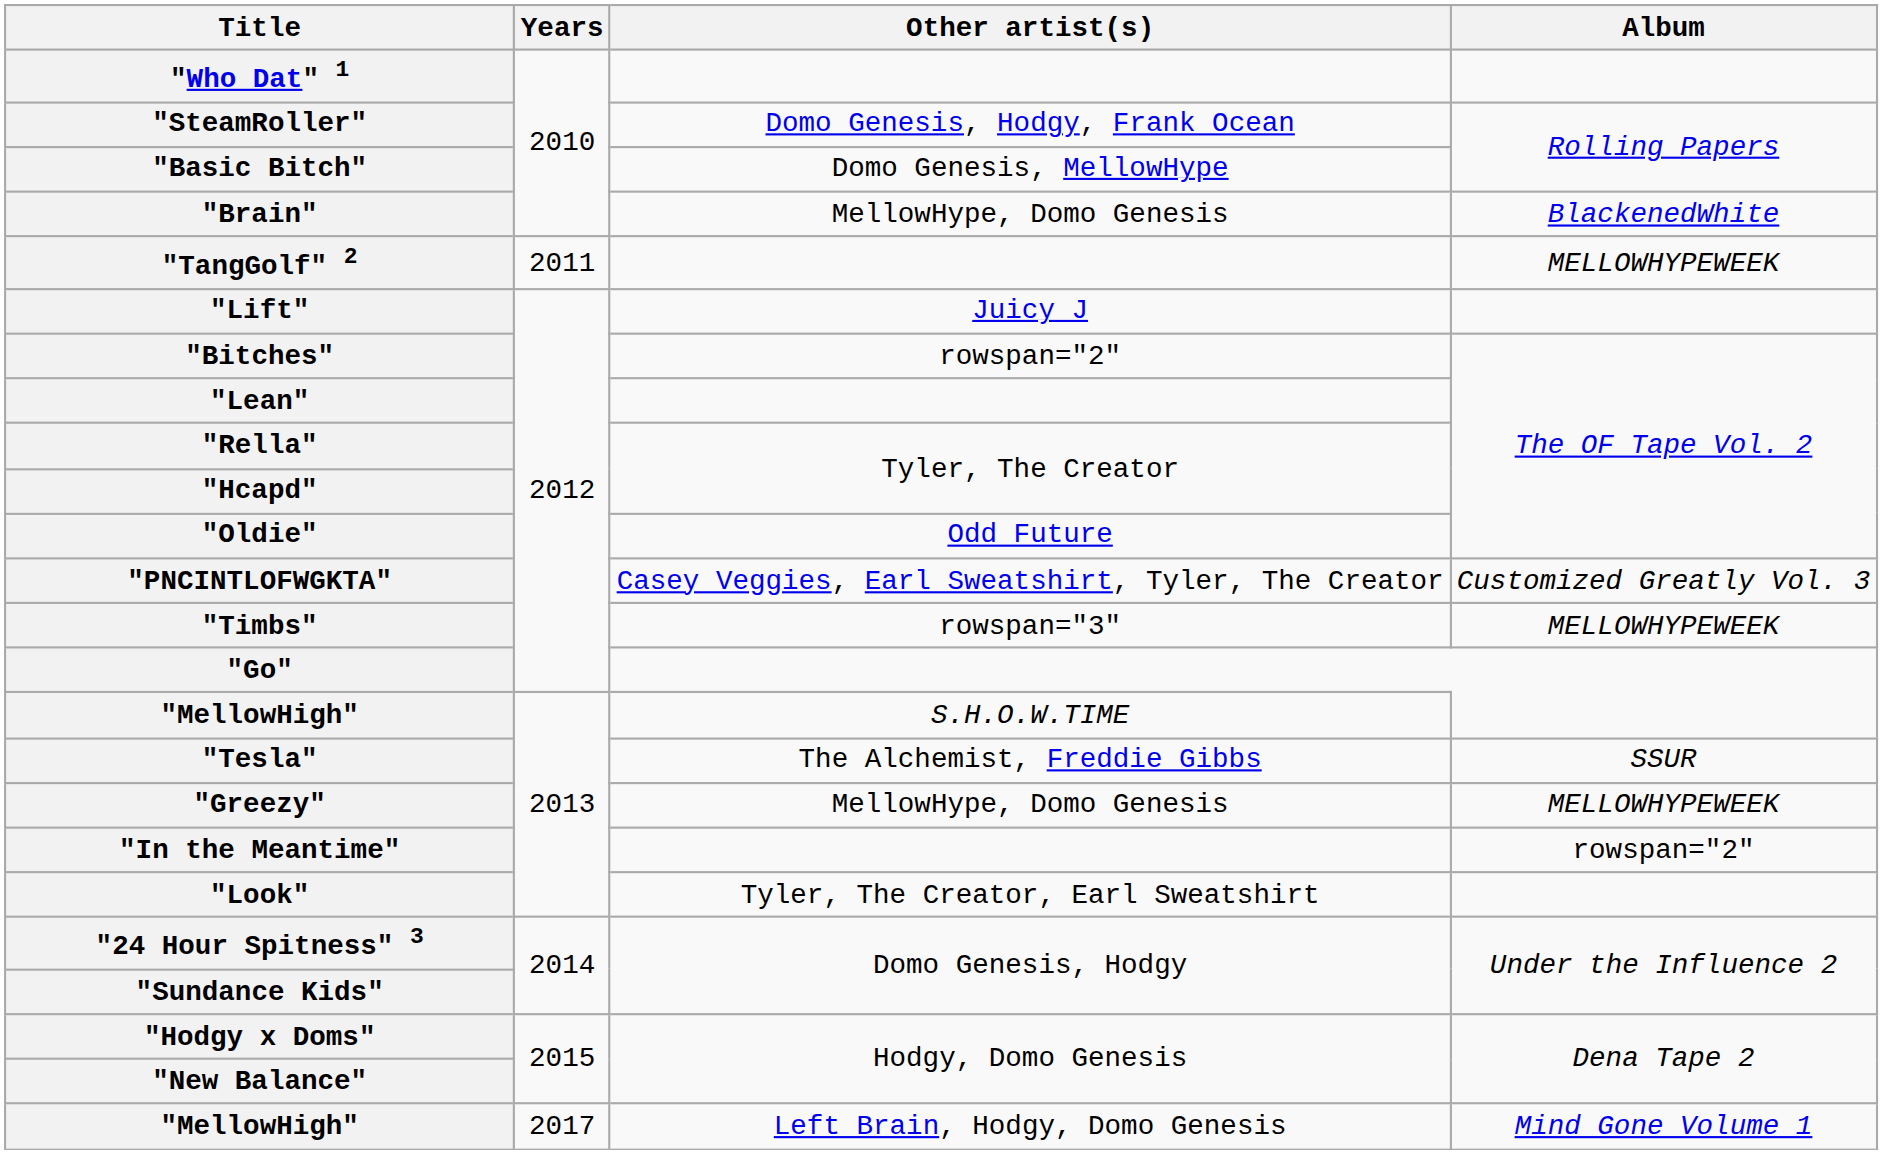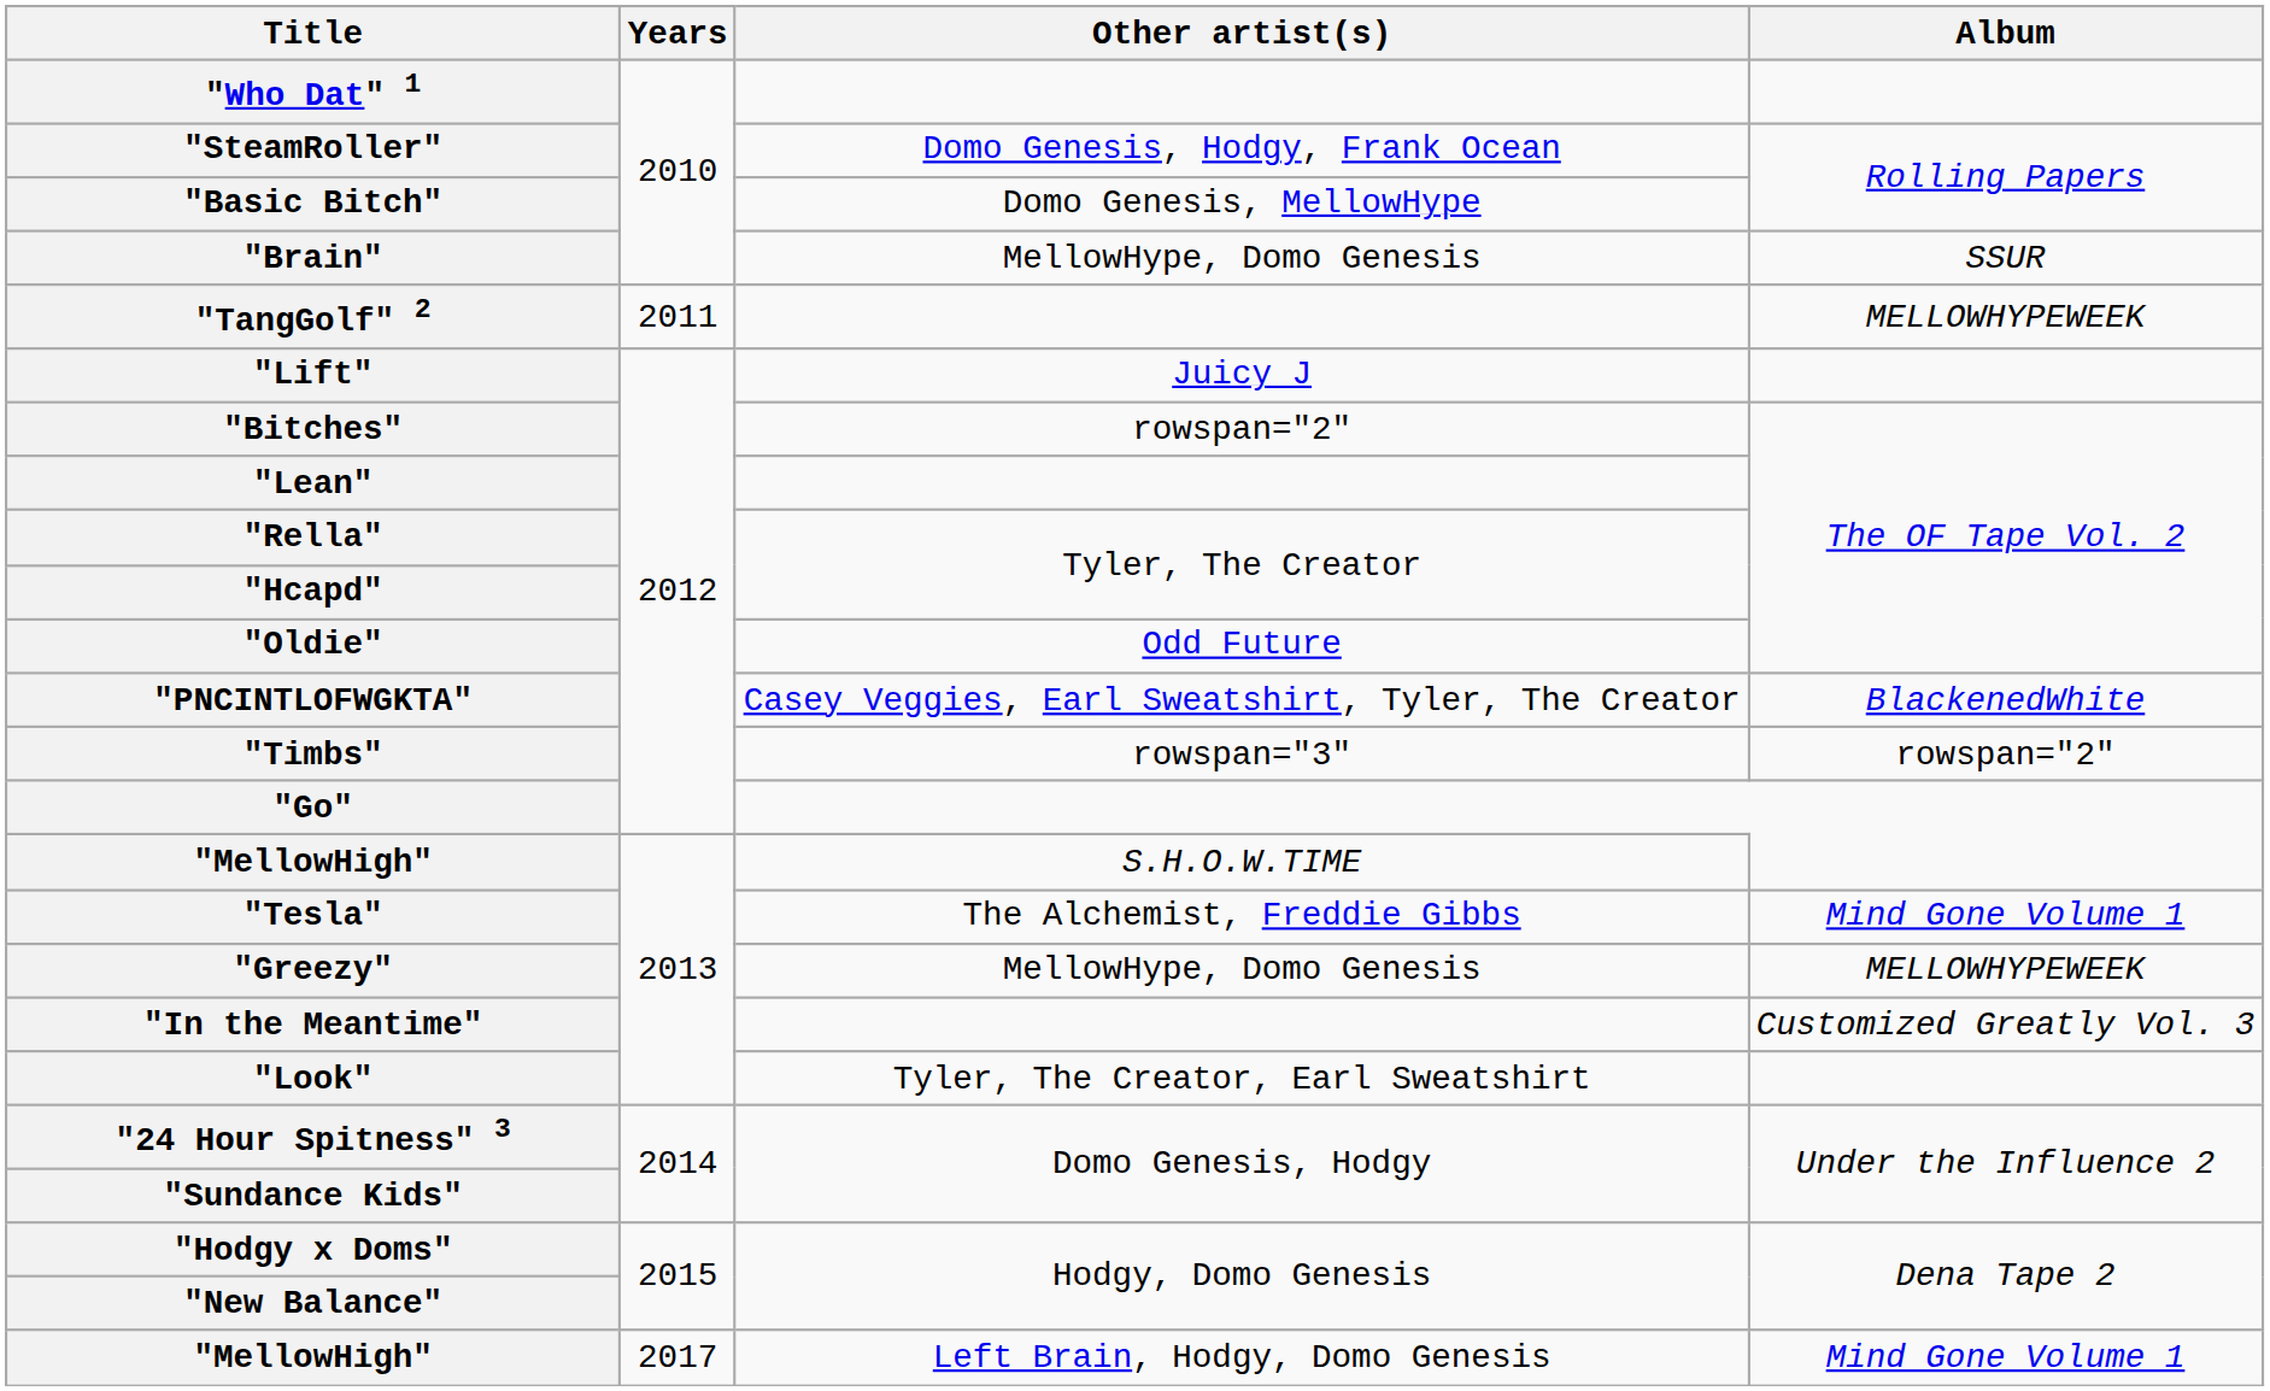"Brain" | Album: BlackenedWhite -> SSUR
"PNCINTLOFWGKTA" | Album: Customized Greatly Vol. 3 -> BlackenedWhite
"Timbs" | Album: MELLOWHYPEWEEK -> rowspan="2"
"Tesla" | Album: SSUR -> Mind Gone Volume 1
"In the Meantime" | Album: rowspan="2" -> Customized Greatly Vol. 3
